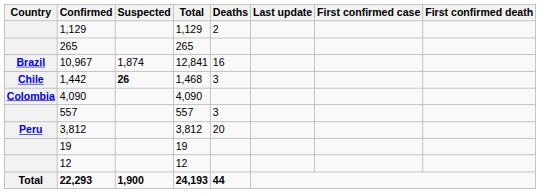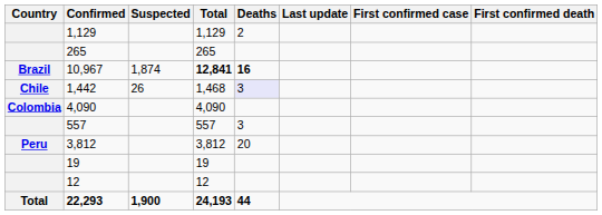10,967 | Total: normal -> bold
10,967 | Deaths: normal -> bold
1,442 | Suspected: bold -> normal
1,442 | Deaths: no background -> lavender background
